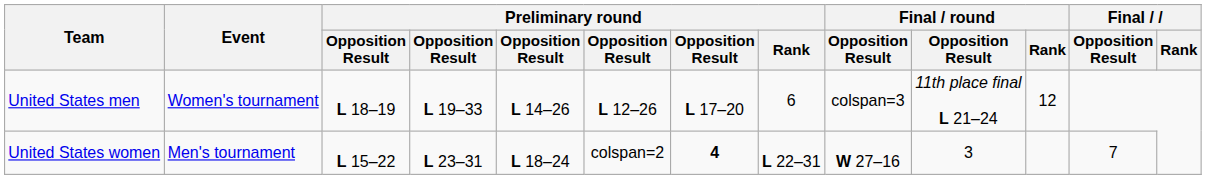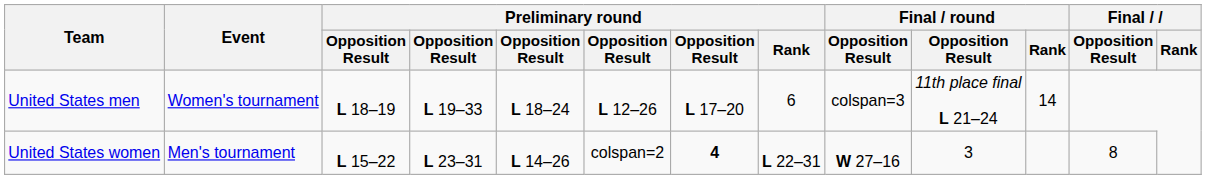United States men | column 5: L 14–26 -> L 18–24
United States men | Final / round / Rank: 12 -> 14
United States women | column 5: L 18–24 -> L 14–26
United States women | Final / Opposition Result: 7 -> 8
